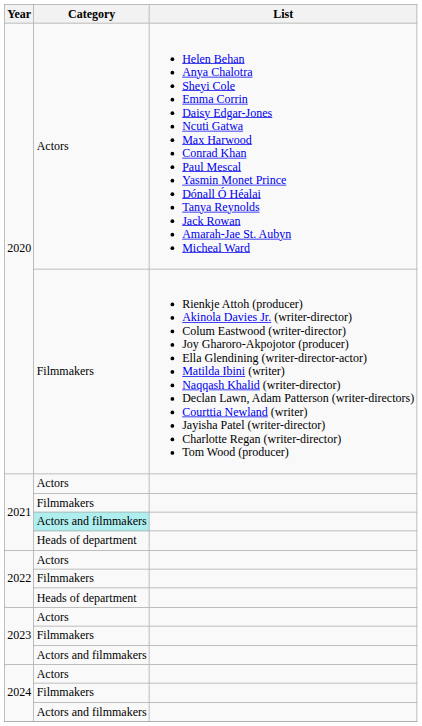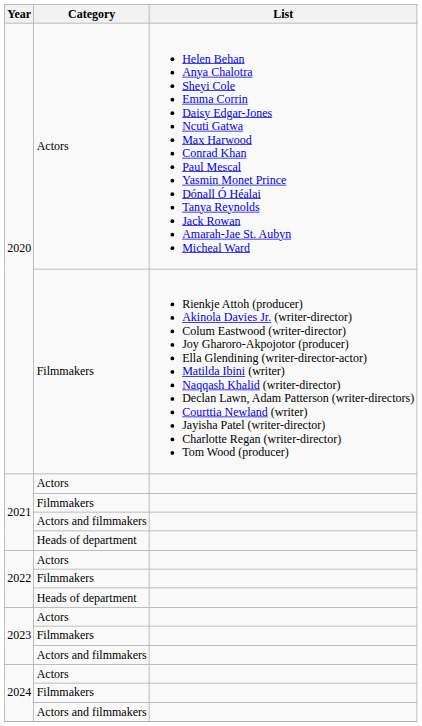2021 / Actors and filmmakers | Category: paleturquoise background -> no background
